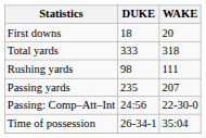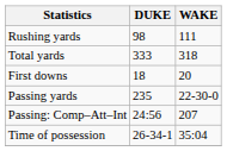rows swapped: First downs <-> Rushing yards
Passing yards | WAKE: 207 -> 22-30-0
Passing: Comp–Att–Int | WAKE: 22-30-0 -> 207
